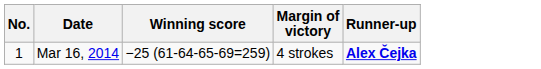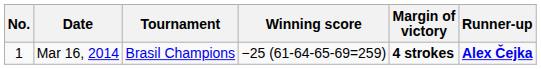+ column: Tournament | Brasil Champions
Mar 16, 2014 | Margin of victory: normal -> bold
